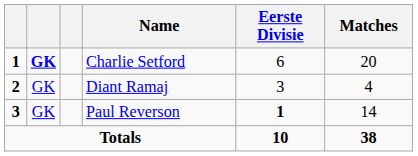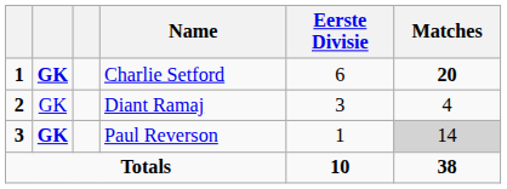Charlie Setford | Matches: normal -> bold
Paul Reverson | column 2: normal -> bold
Paul Reverson | Eerste Divisie: bold -> normal
Paul Reverson | Matches: no background -> lightgrey background
